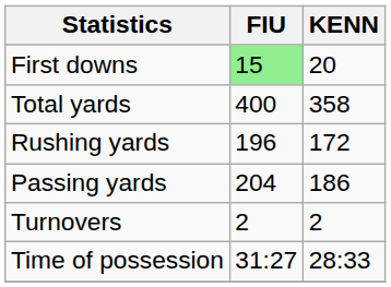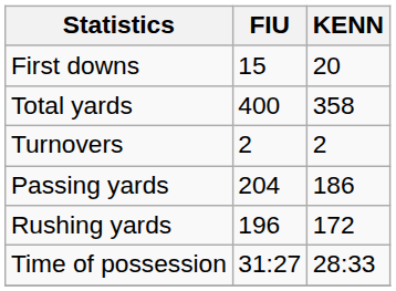First downs | FIU: lightgreen background -> no background
rows swapped: Rushing yards <-> Turnovers
